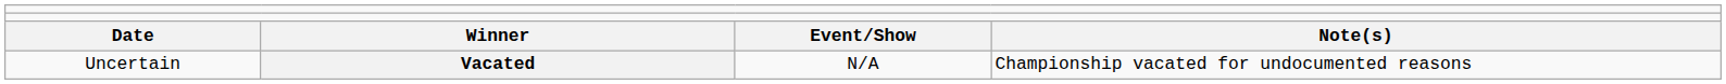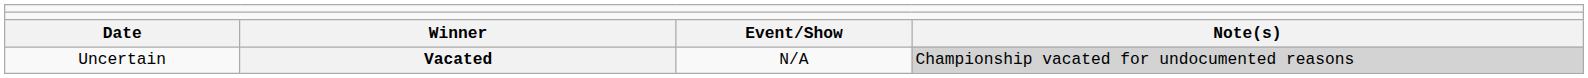Uncertain | column 4: no background -> lightgrey background
